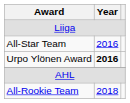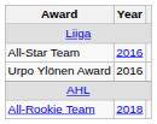Urpo Ylönen Award | Year: bold -> normal
